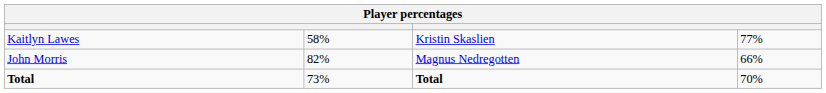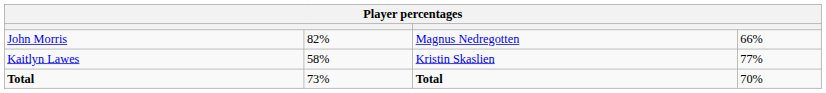rows swapped: Kaitlyn Lawes <-> John Morris
